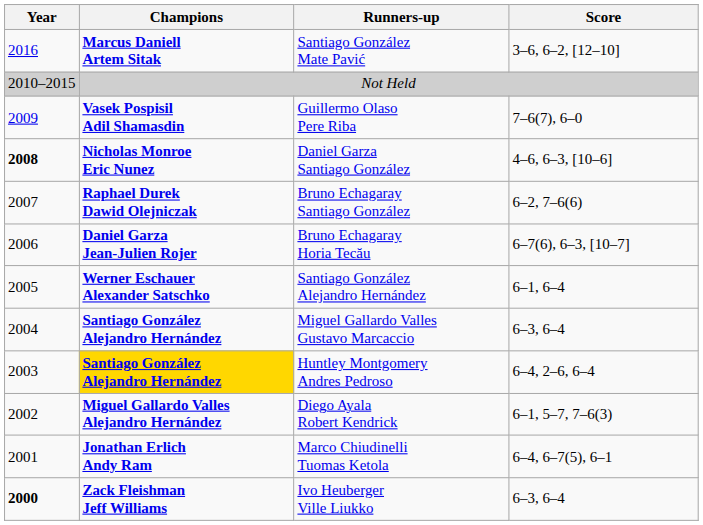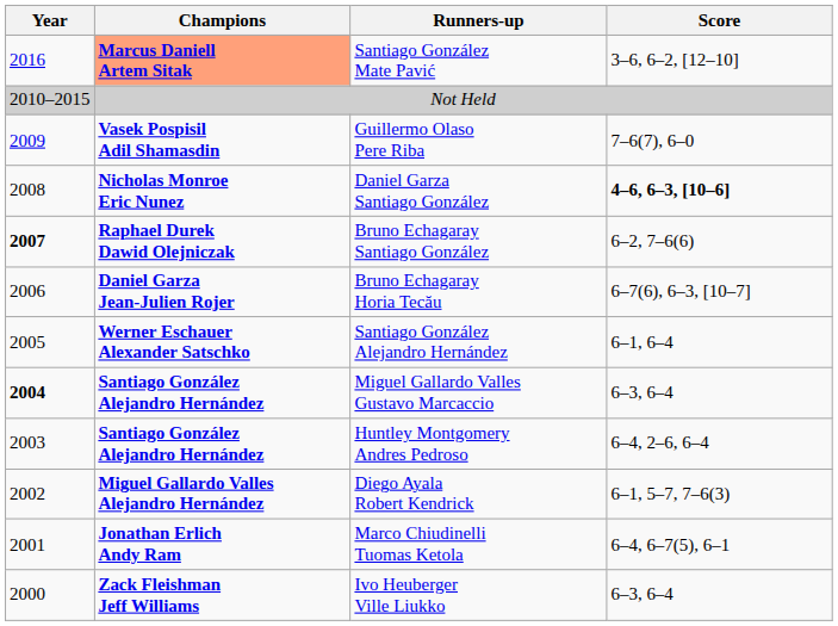Santiago González Mate Pavić | Champions: no background -> lightsalmon background
Daniel Garza Santiago González | Year: bold -> normal
Daniel Garza Santiago González | Score: normal -> bold
Bruno Echagaray Santiago González | Year: normal -> bold
Miguel Gallardo Valles Gustavo Marcaccio | Year: normal -> bold
Huntley Montgomery Andres Pedroso | Champions: gold background -> no background
Ivo Heuberger Ville Liukko | Year: bold -> normal
